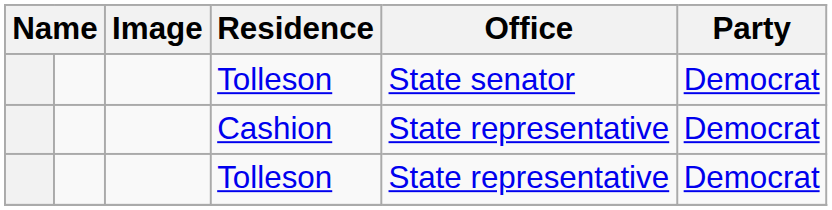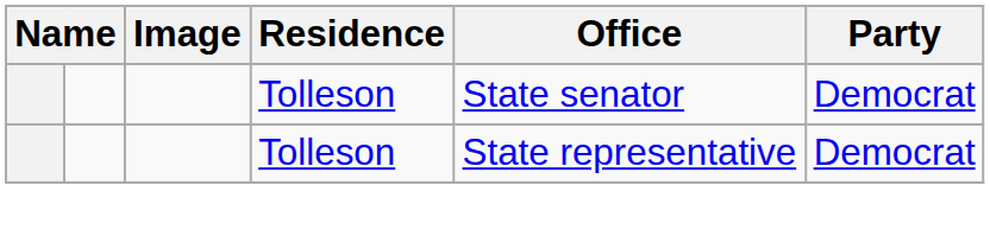- row: Cashion | State representative | Democrat
